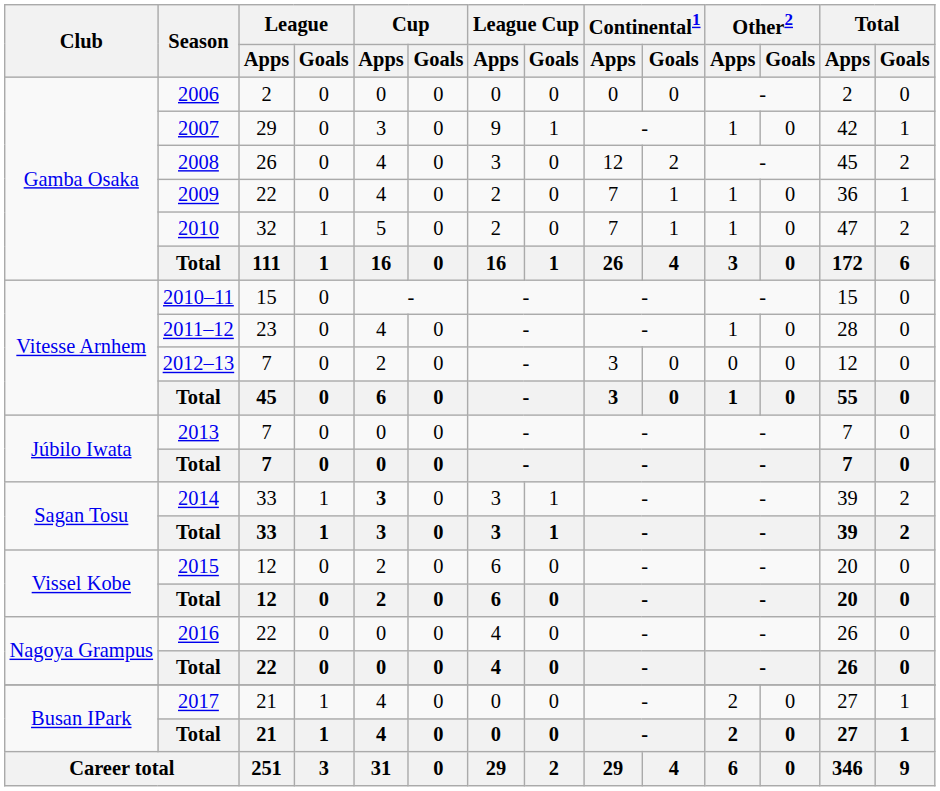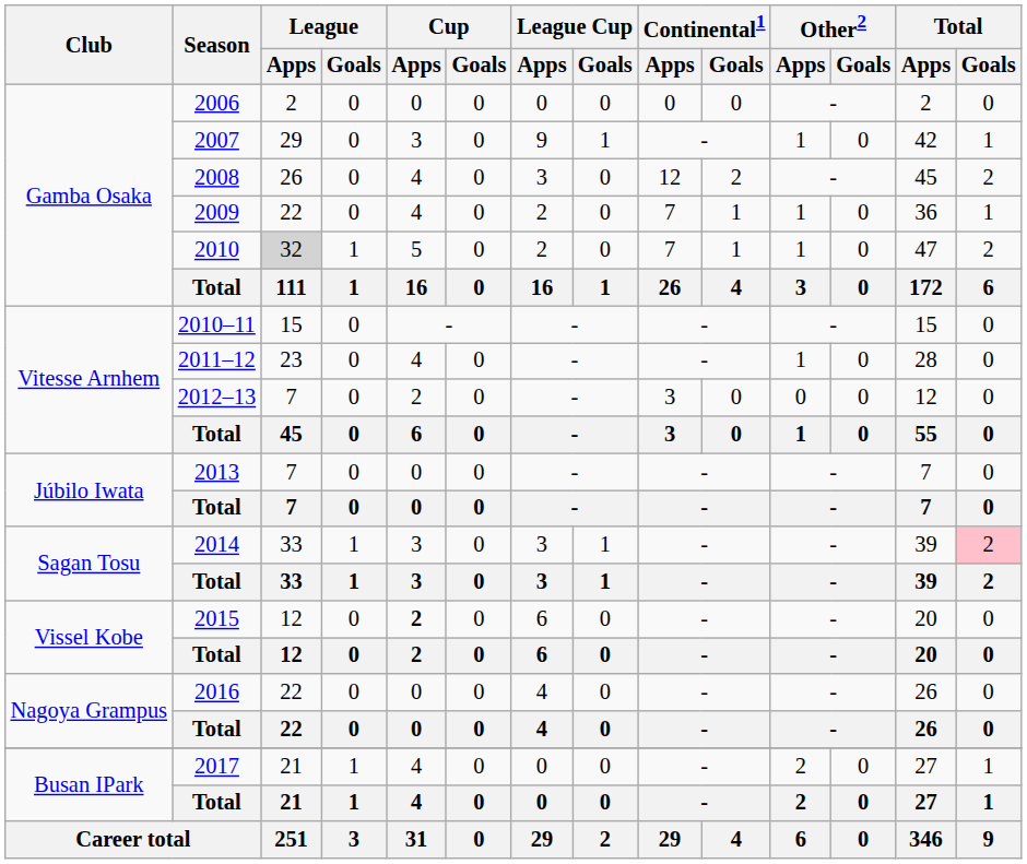2010 | League / Apps: no background -> lightgrey background
2014 | Cup / Apps: bold -> normal
2014 | Total / Goals: no background -> pink background
2015 | Cup / Apps: normal -> bold
